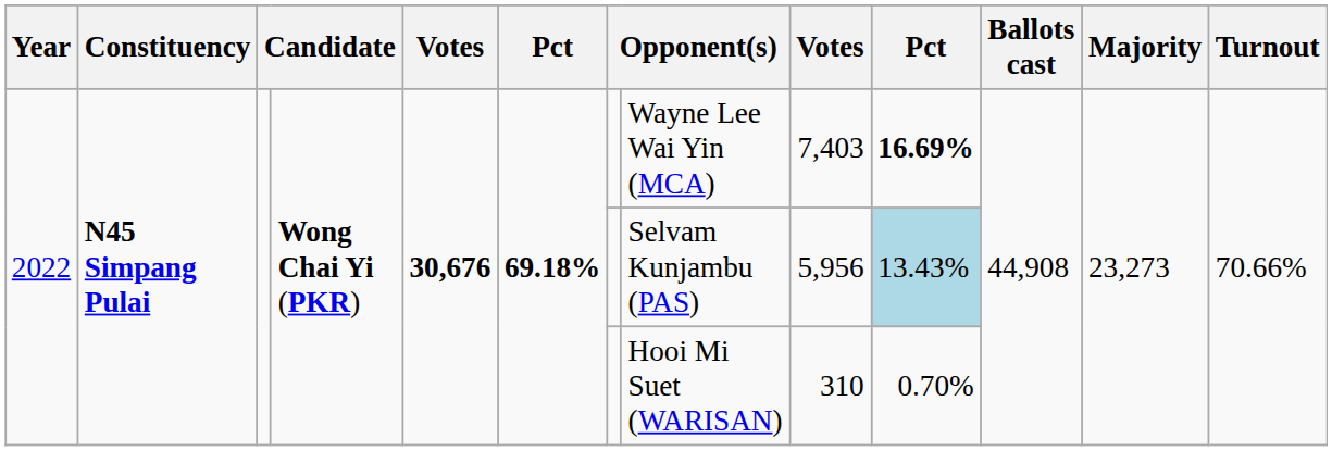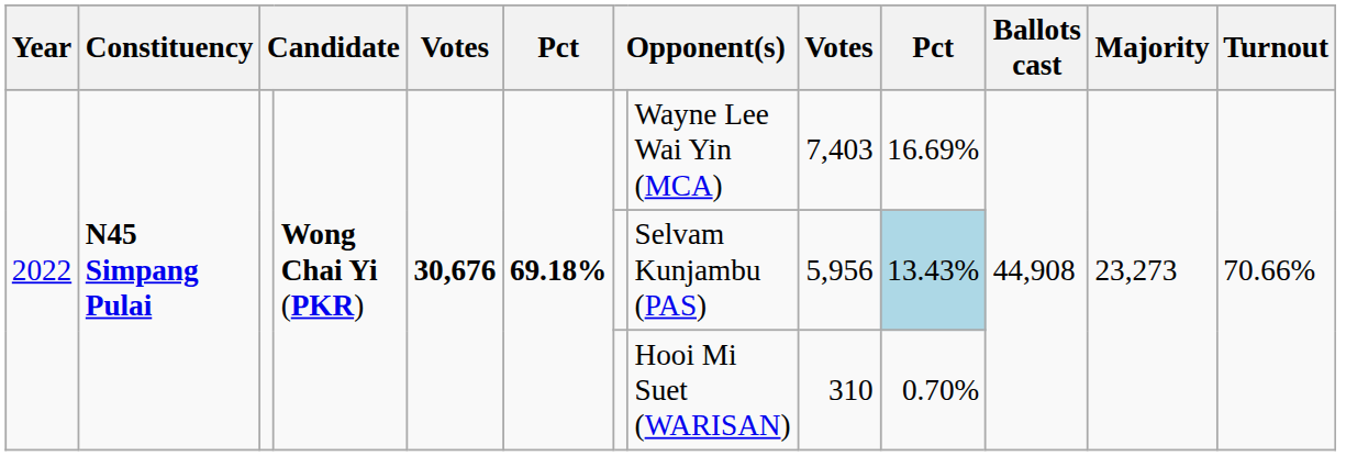row 2 | column 10: bold -> normal
